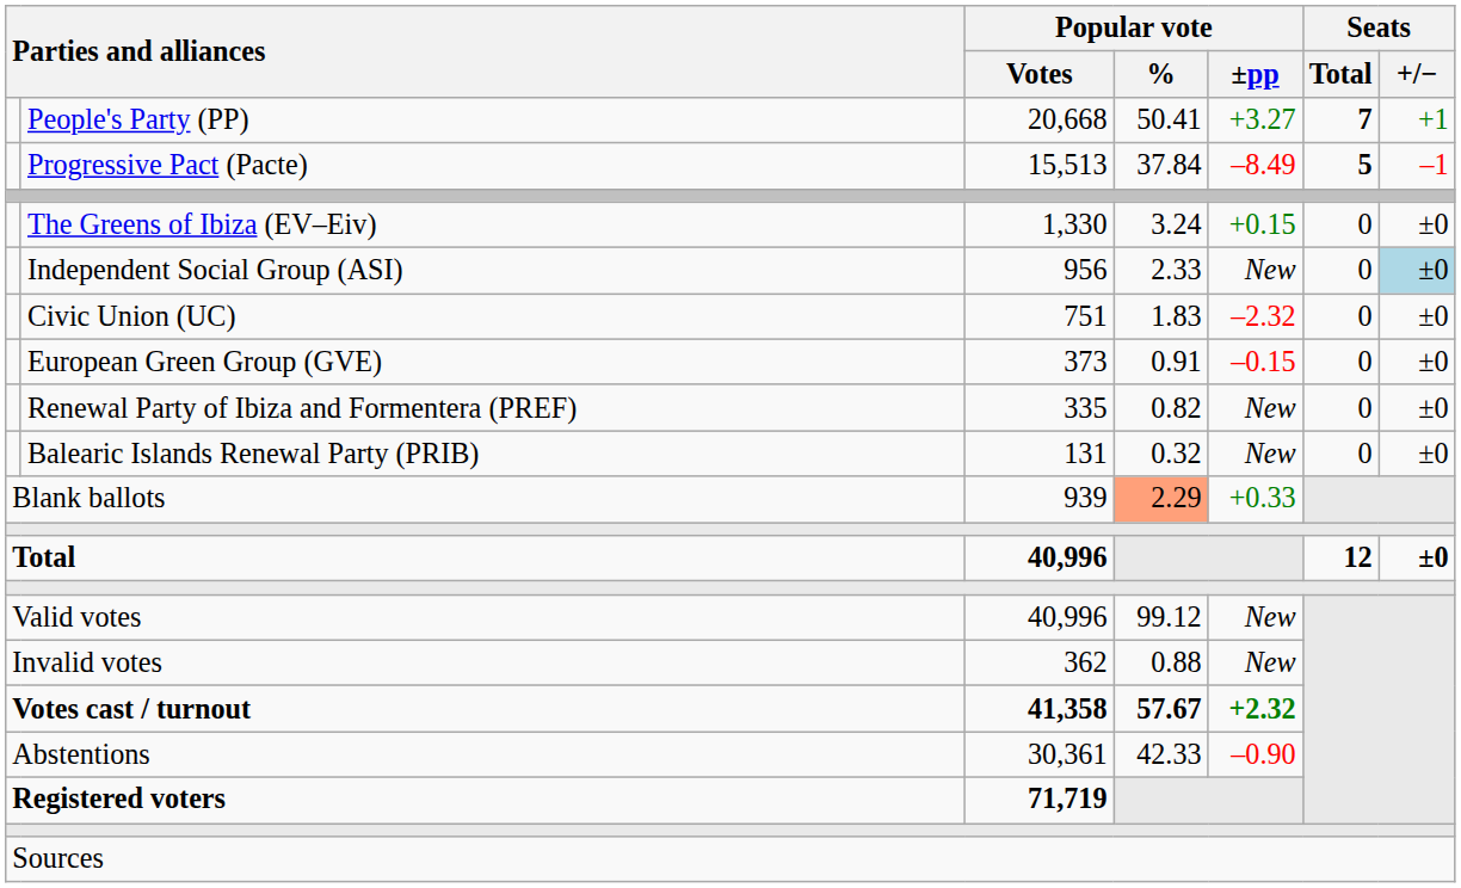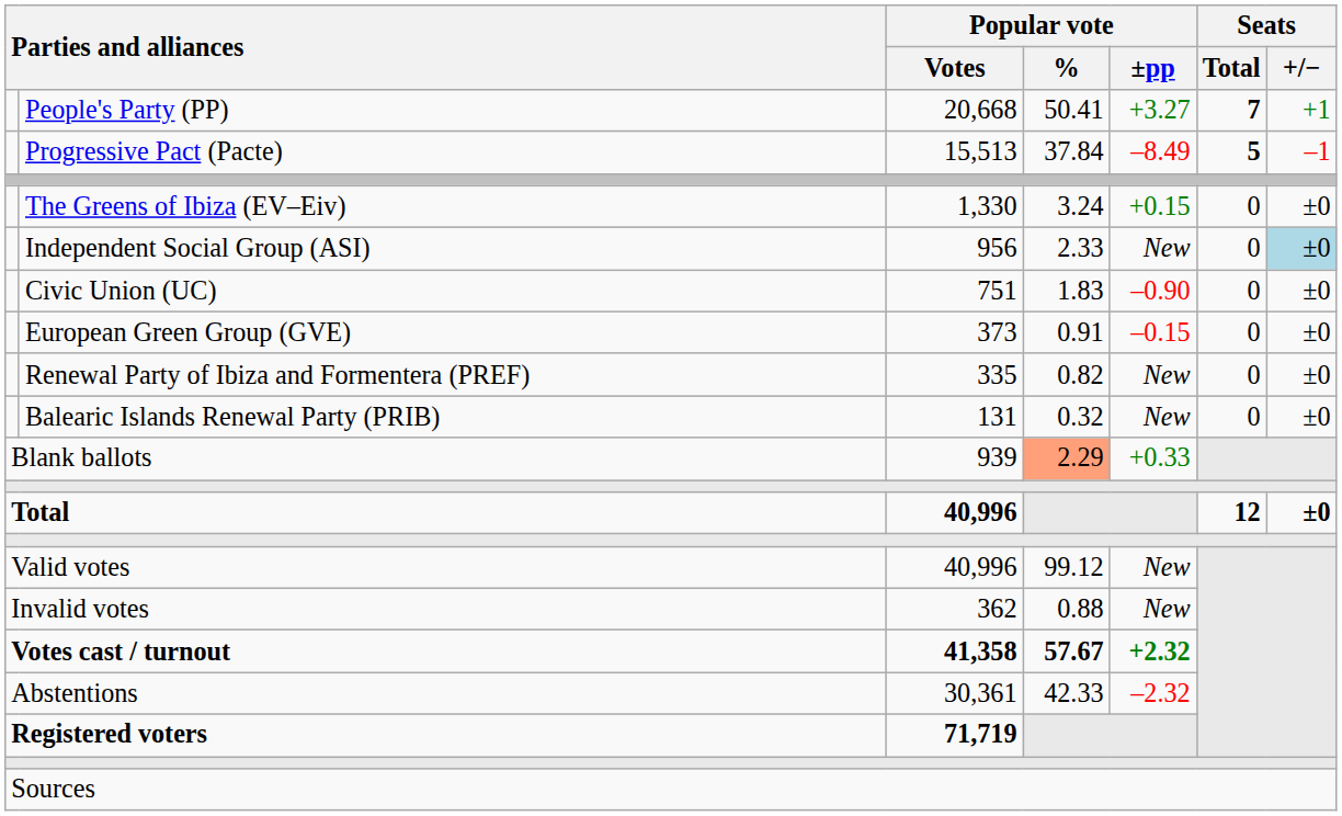Civic Union (UC) | Popular vote / ±pp: –2.32 -> –0.90
Abstentions | Popular vote / ±pp: –0.90 -> –2.32
